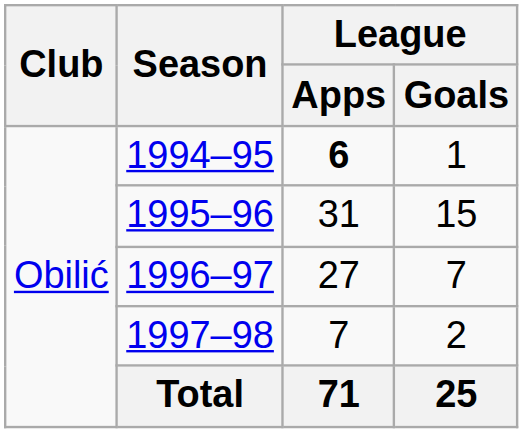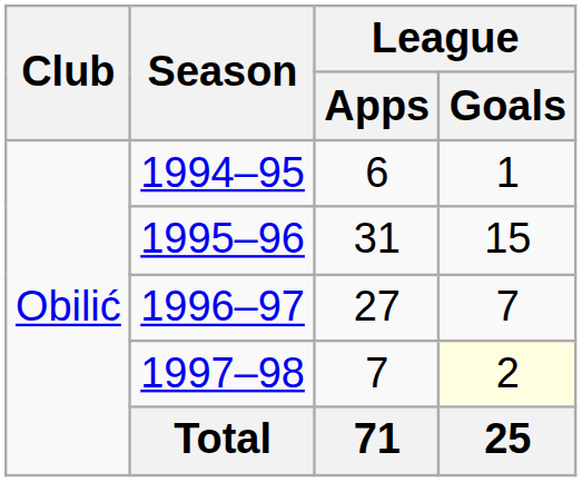1994–95 | League / Apps: bold -> normal
1997–98 | League / Goals: no background -> lightyellow background
